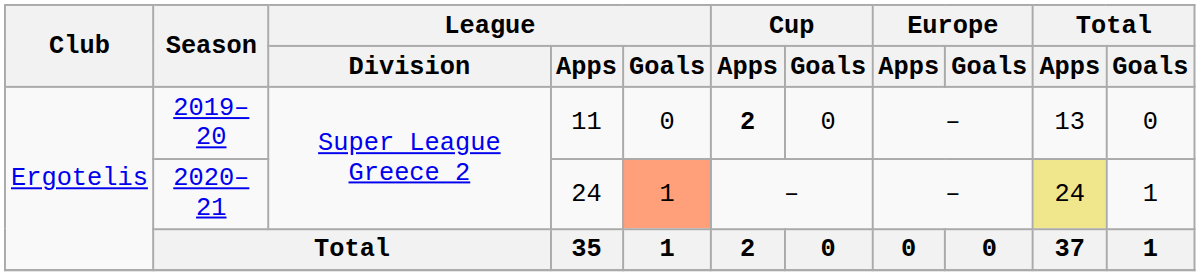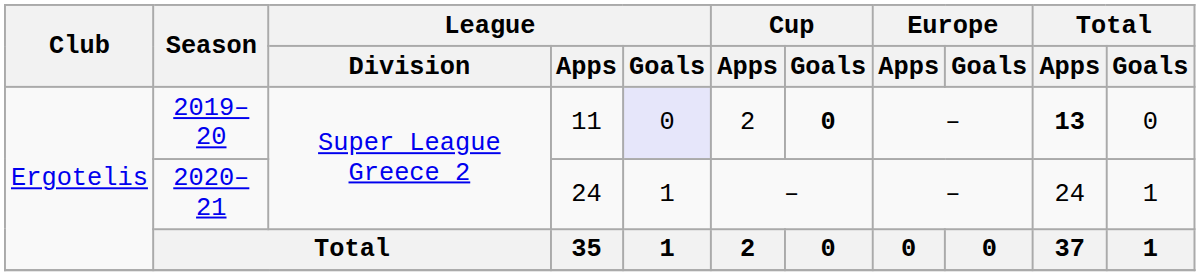2019–20 | League / Goals: no background -> lavender background
2019–20 | Cup / Apps: bold -> normal
2019–20 | Cup / Goals: normal -> bold
2019–20 | Total / Apps: normal -> bold
2020–21 | League / Goals: lightsalmon background -> no background
2020–21 | Total / Apps: khaki background -> no background
